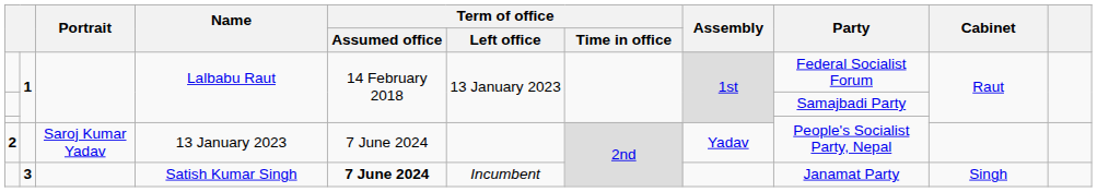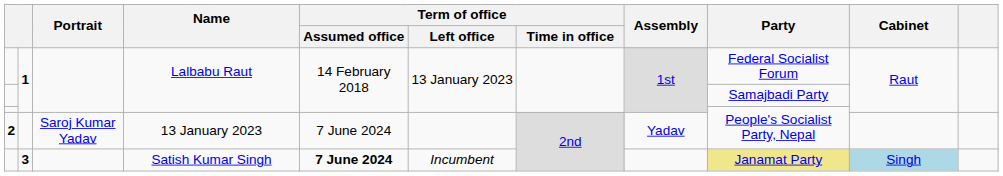3 | Party: no background -> khaki background
3 | Cabinet: no background -> lightblue background
